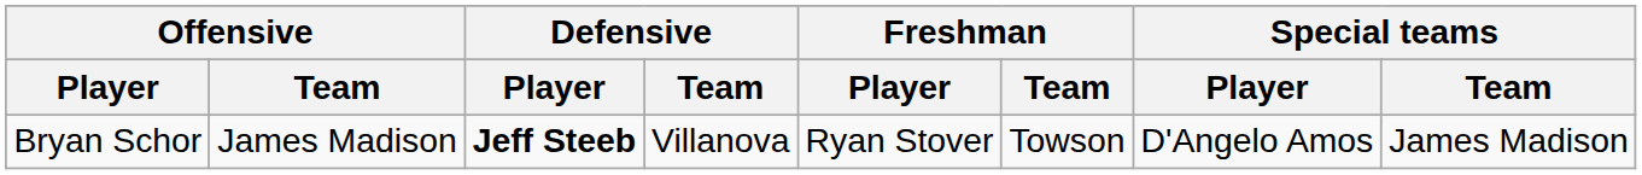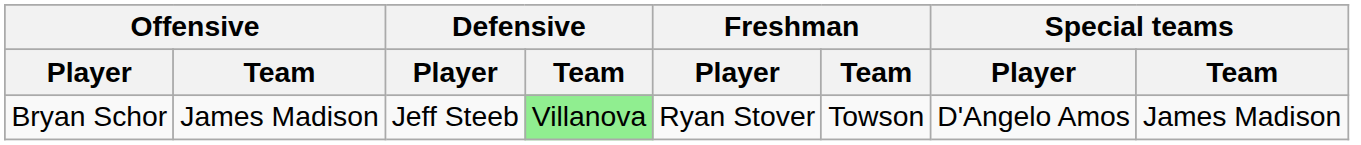Bryan Schor | Defensive / Player: bold -> normal
Bryan Schor | Defensive / Team: no background -> lightgreen background
